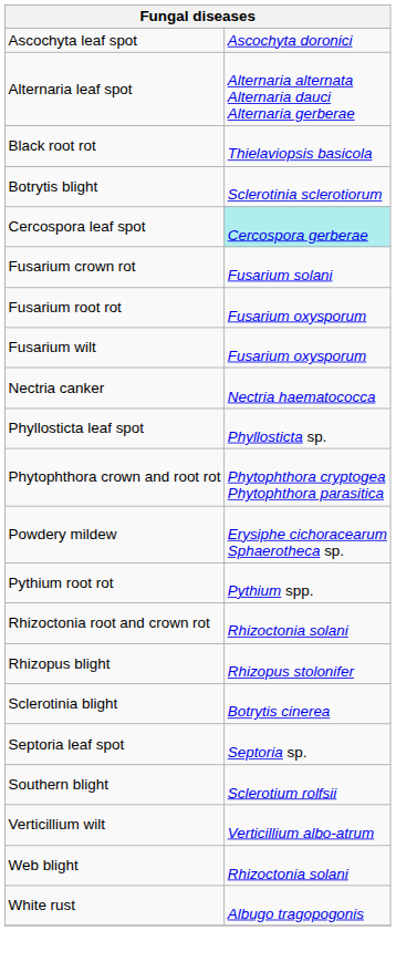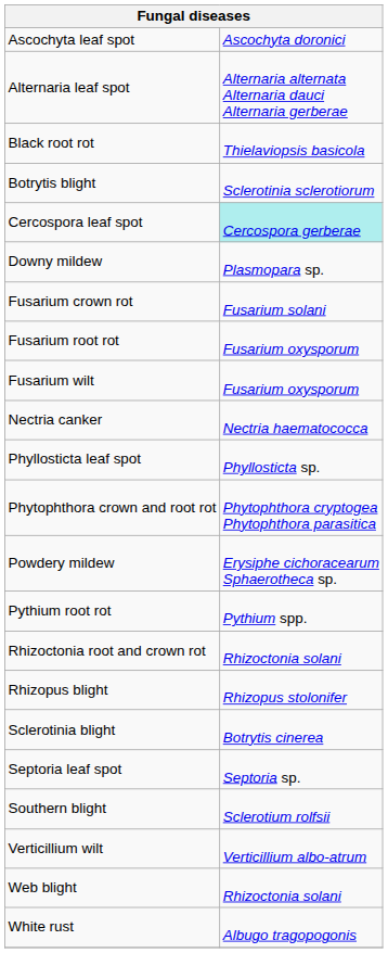+ row: Downy mildew | Plasmopara sp.
